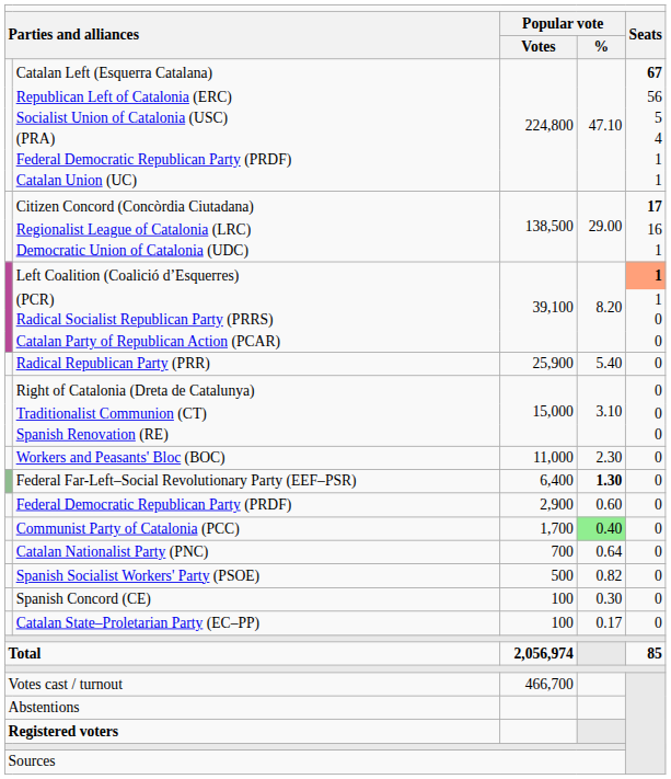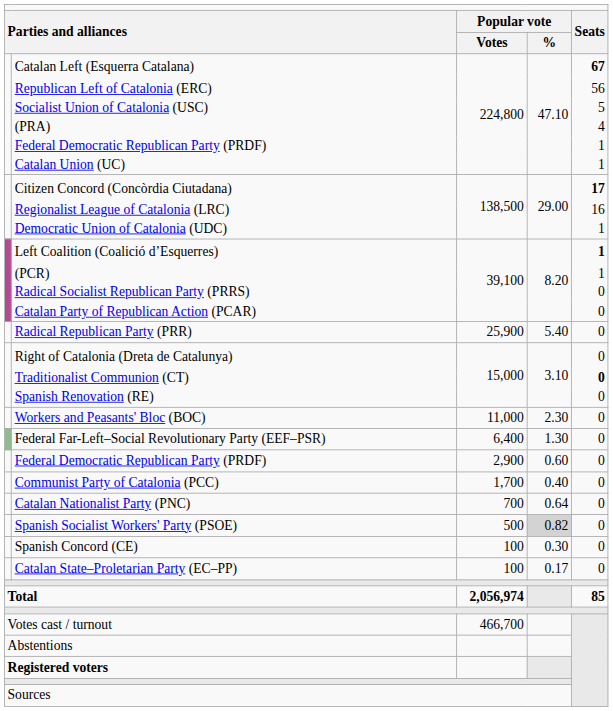Left Coalition (Coalició d’Esquerres) | column 5: lightsalmon background -> no background
Traditionalist Communion (CT) | column 5: normal -> bold
Federal Far-Left–Social Revolutionary Party (EEF–PSR) | column 4: bold -> normal
Communist Party of Catalonia (PCC) | column 4: lightgreen background -> no background
Spanish Socialist Workers' Party (PSOE) | column 4: no background -> lightgrey background
